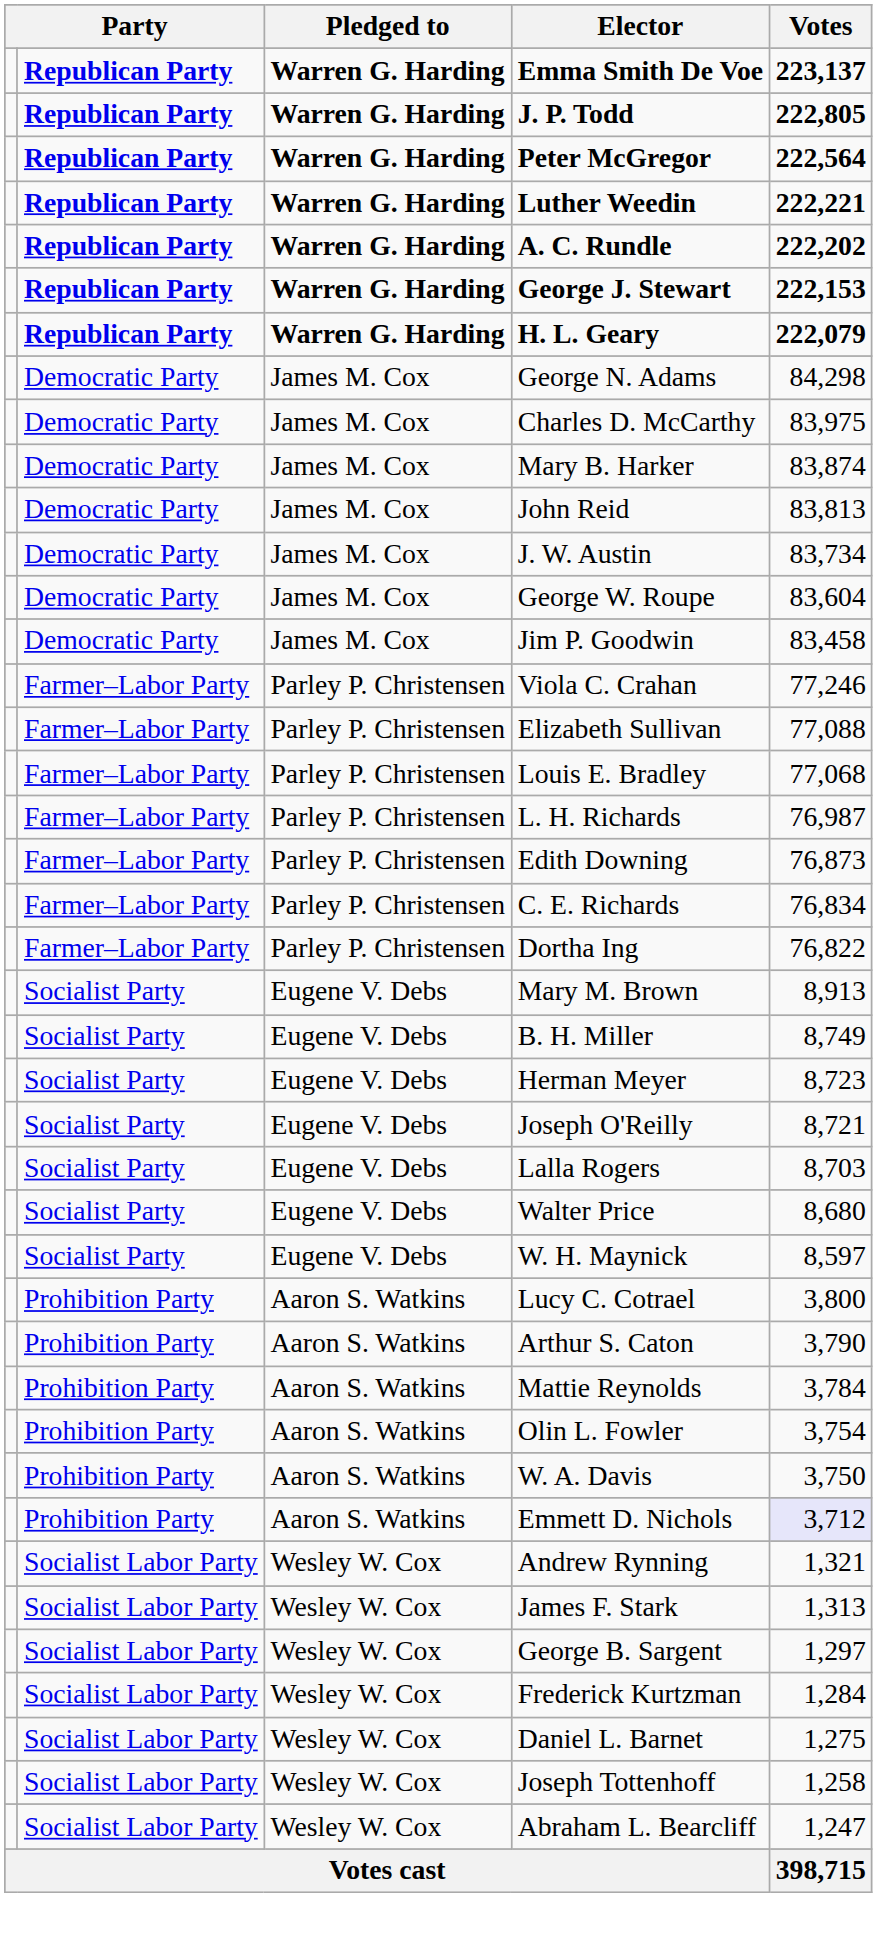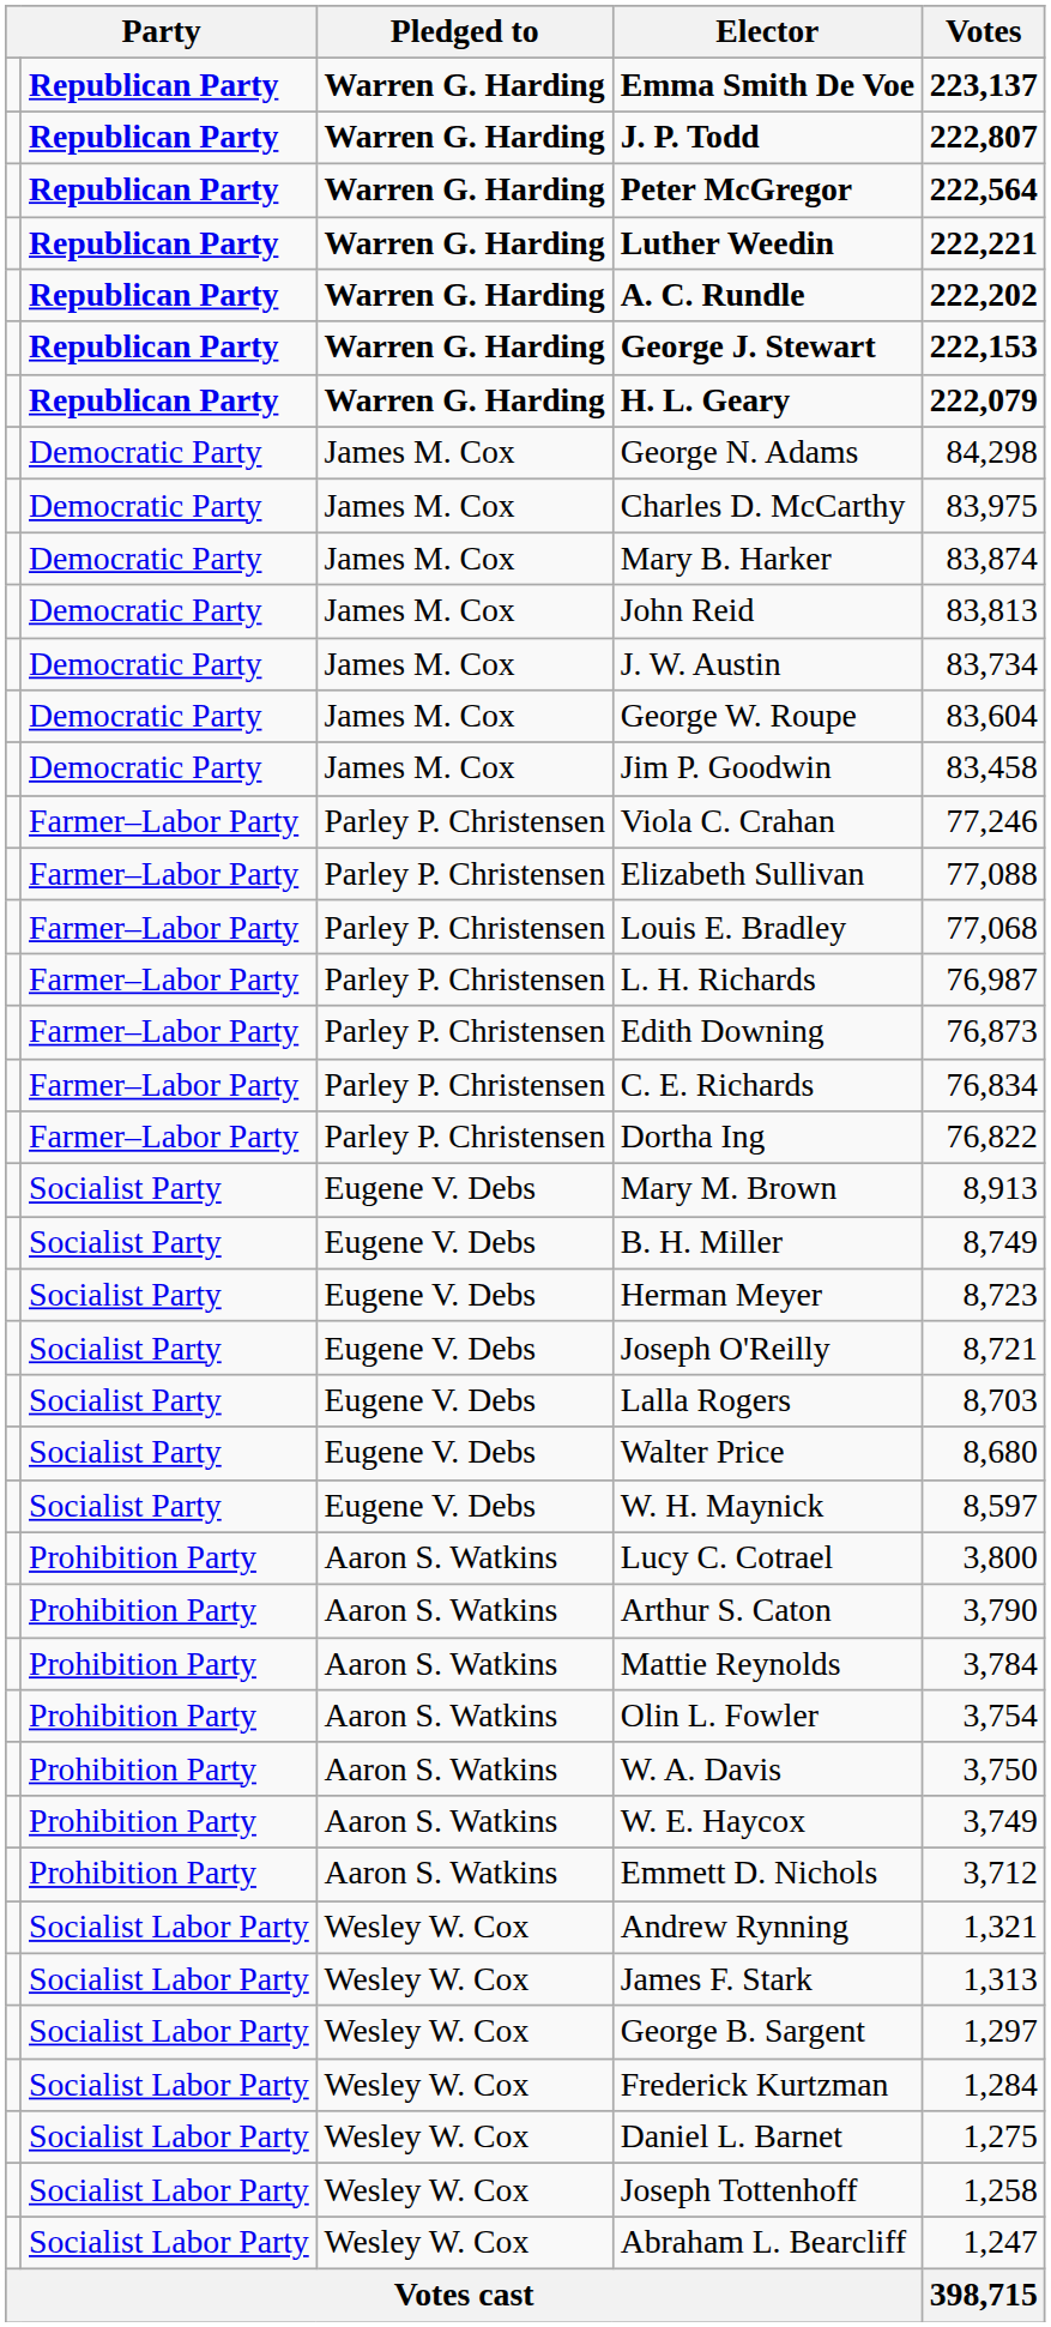J. P. Todd | Votes: 222,805 -> 222,807
+ row: Prohibition Party | Aaron S. Watkins | W. E. Haycox | 3,749
Emmett D. Nichols | Votes: lavender background -> no background
